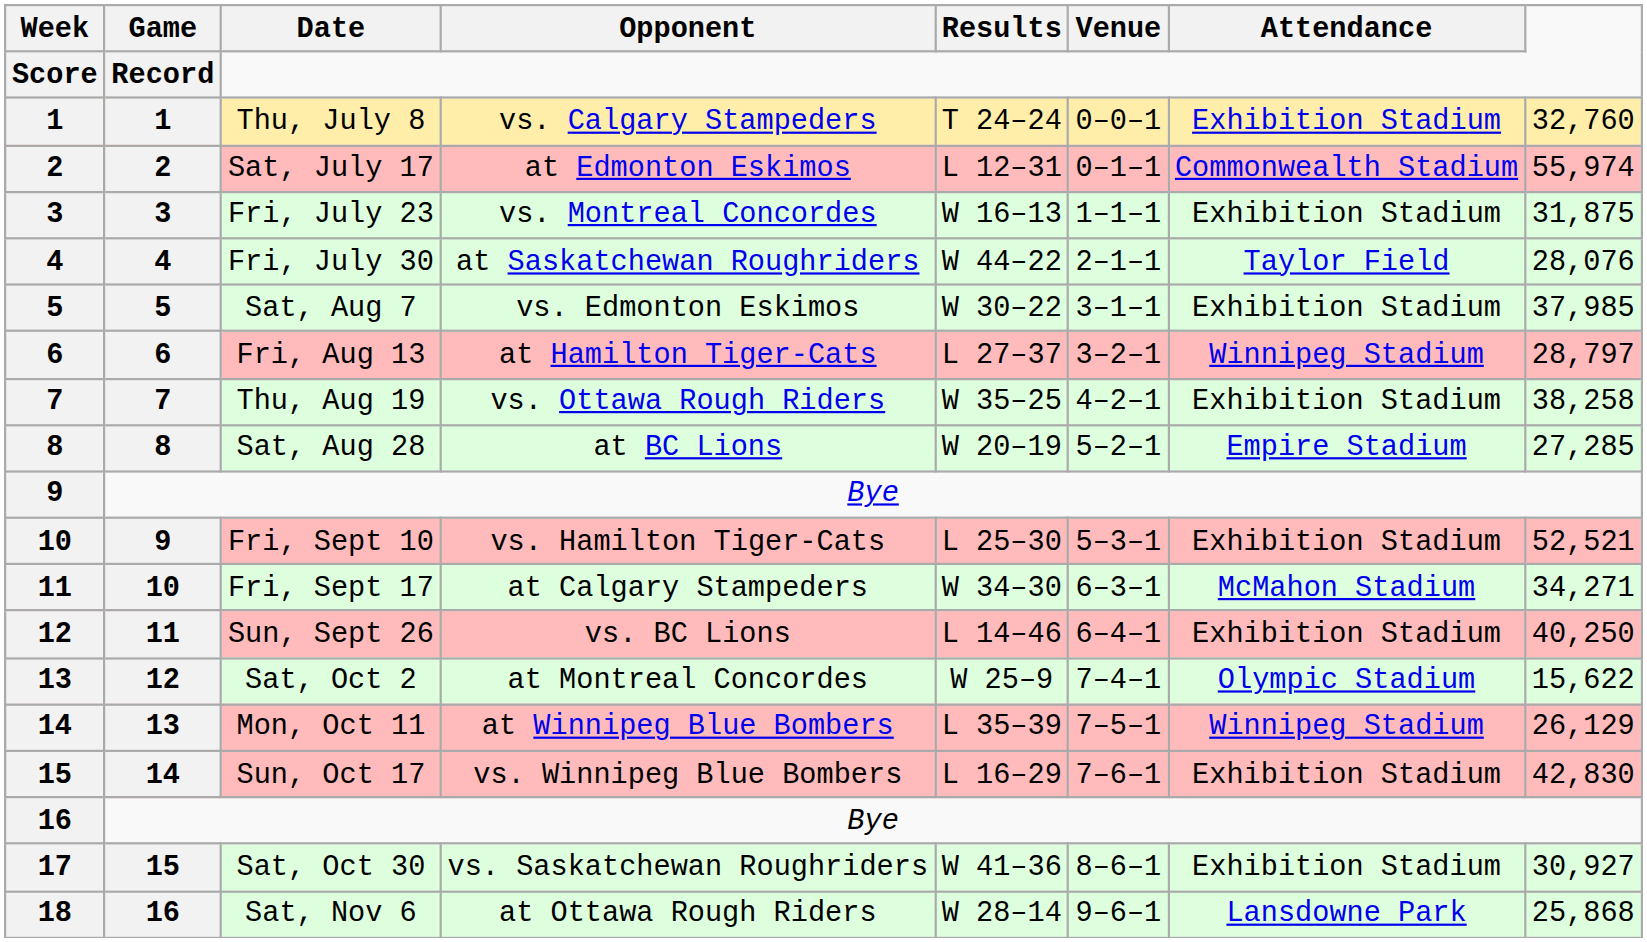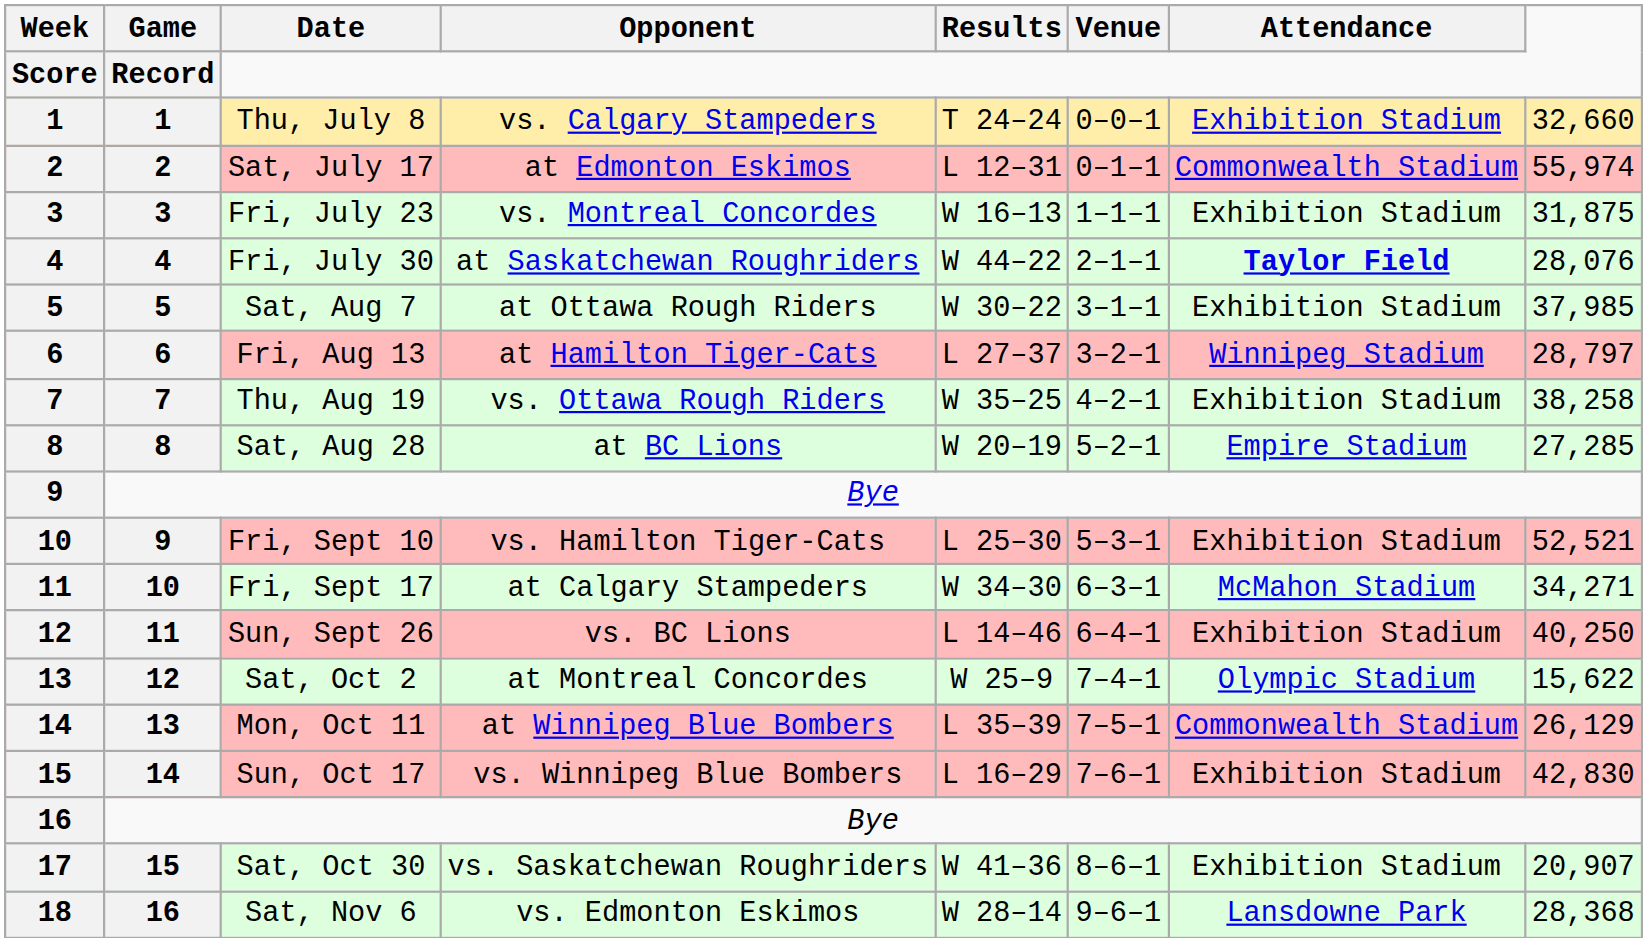Thu, July 8 | column 8: 32,760 -> 32,660
Fri, July 30 | Attendance: normal -> bold
Sat, Aug 7 | Opponent: vs. Edmonton Eskimos -> at Ottawa Rough Riders
Mon, Oct 11 | Attendance: Winnipeg Stadium -> Commonwealth Stadium
Sat, Oct 30 | column 8: 30,927 -> 20,907
Sat, Nov 6 | Opponent: at Ottawa Rough Riders -> vs. Edmonton Eskimos
Sat, Nov 6 | column 8: 25,868 -> 28,368
